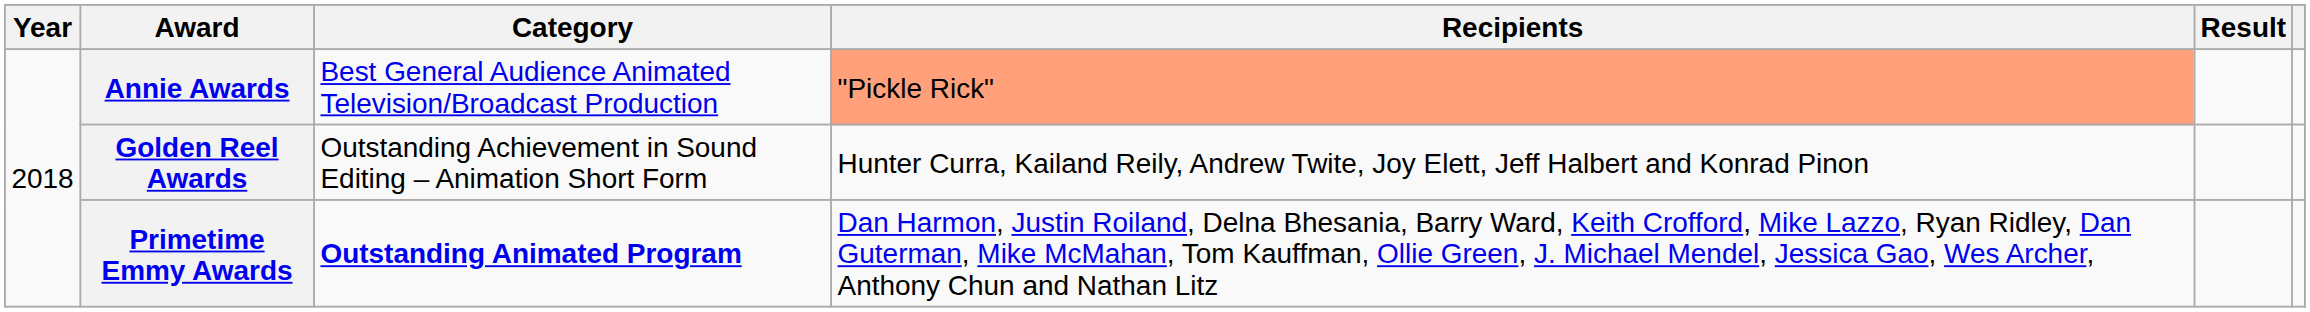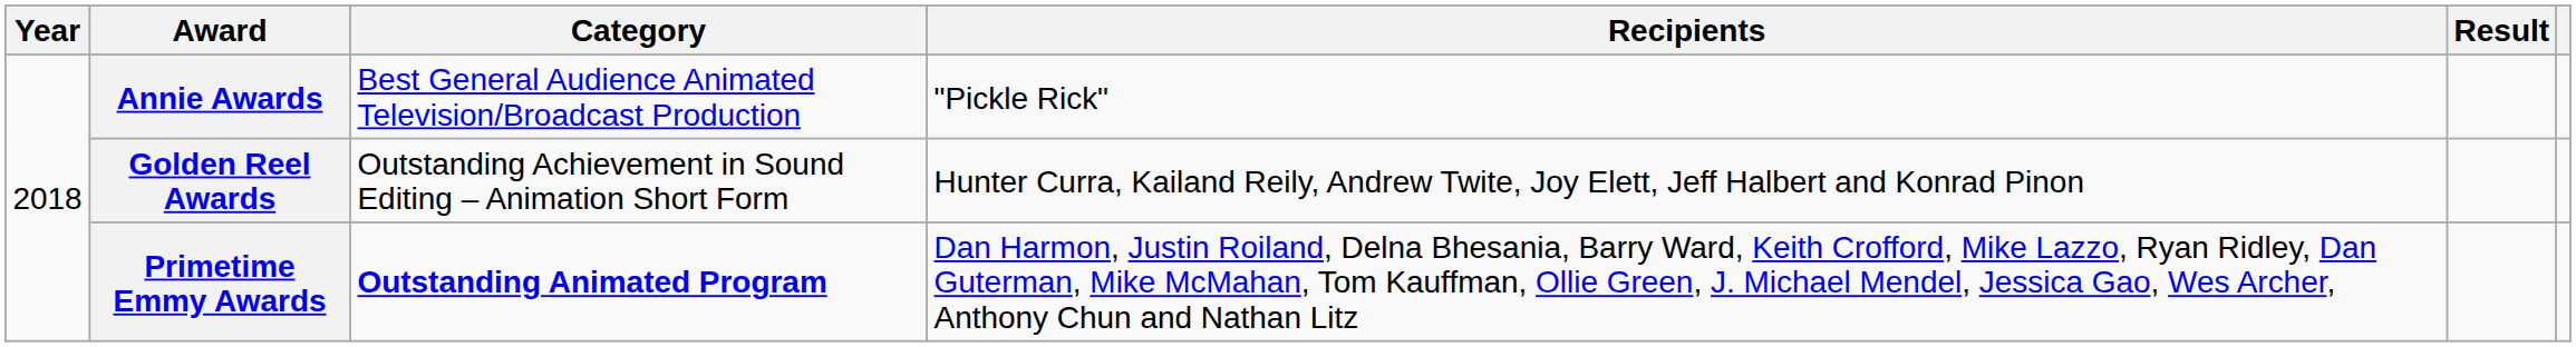Annie Awards | Recipients: lightsalmon background -> no background
